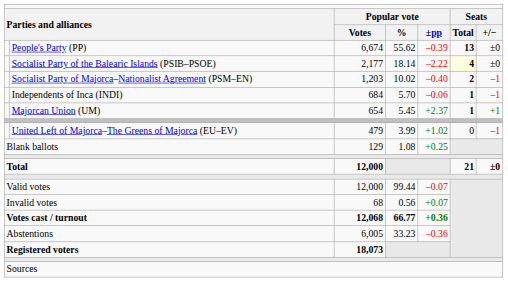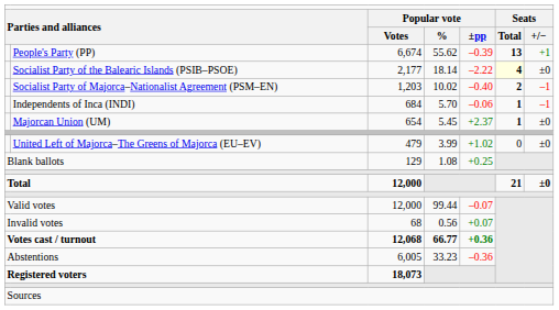People's Party (PP) | column 7: ±0 -> +1
Majorcan Union (UM) | column 7: +1 -> ±0
United Left of Majorca–The Greens of Majorca (EU–EV) | column 7: –1 -> ±0
